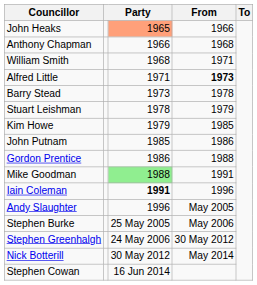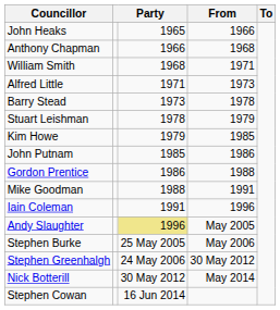John Heaks | column 3: lightsalmon background -> no background
Alfred Little | From: bold -> normal
Mike Goodman | column 3: lightgreen background -> no background
Iain Coleman | column 3: bold -> normal
Andy Slaughter | column 3: no background -> khaki background
